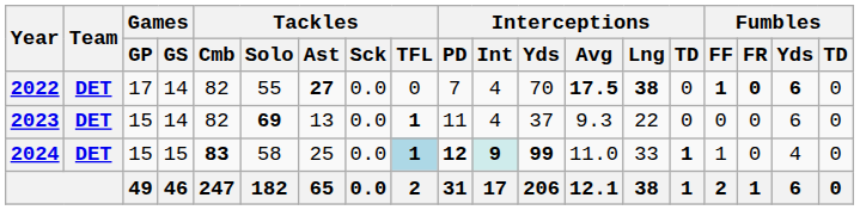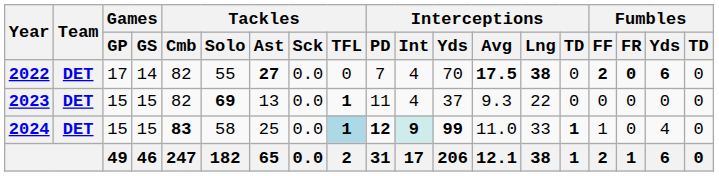2022 | Fumbles / FF: 1 -> 2
2023 | Games / GS: 14 -> 15
2023 | Fumbles / Yds: 6 -> 0
